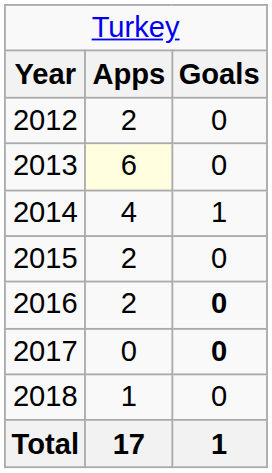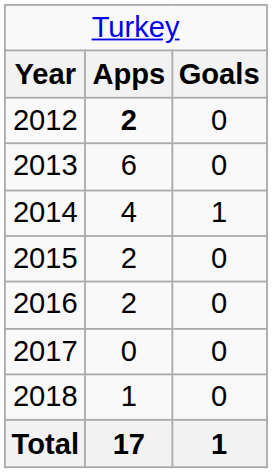2012 | column 2: normal -> bold
2013 | column 2: lightyellow background -> no background
2016 | column 3: bold -> normal
2017 | column 3: bold -> normal
